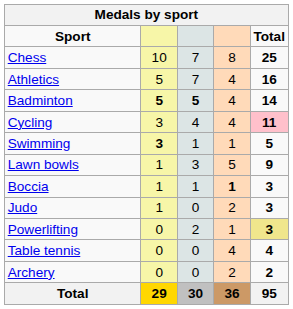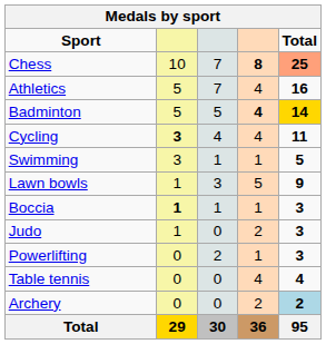Chess | column 4: normal -> bold
Chess | Total: no background -> lightsalmon background
Badminton | column 2: bold -> normal
Badminton | column 3: bold -> normal
Badminton | column 4: normal -> bold
Badminton | Total: no background -> gold background
Cycling | column 2: normal -> bold
Cycling | Total: pink background -> no background
Swimming | column 2: bold -> normal
Boccia | column 2: normal -> bold
Boccia | column 4: bold -> normal
Powerlifting | Total: khaki background -> no background
Archery | Total: no background -> lightblue background
